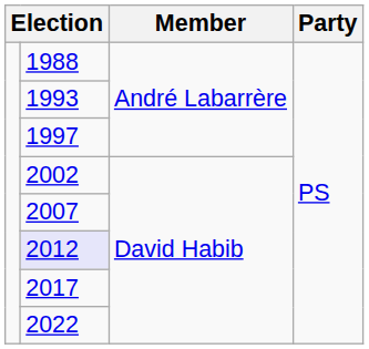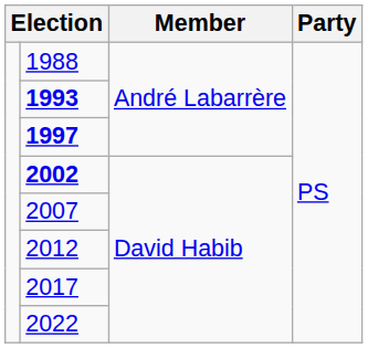1993 | column 2: normal -> bold
1997 | column 2: normal -> bold
2002 | column 2: normal -> bold
2012 | column 2: lavender background -> no background
